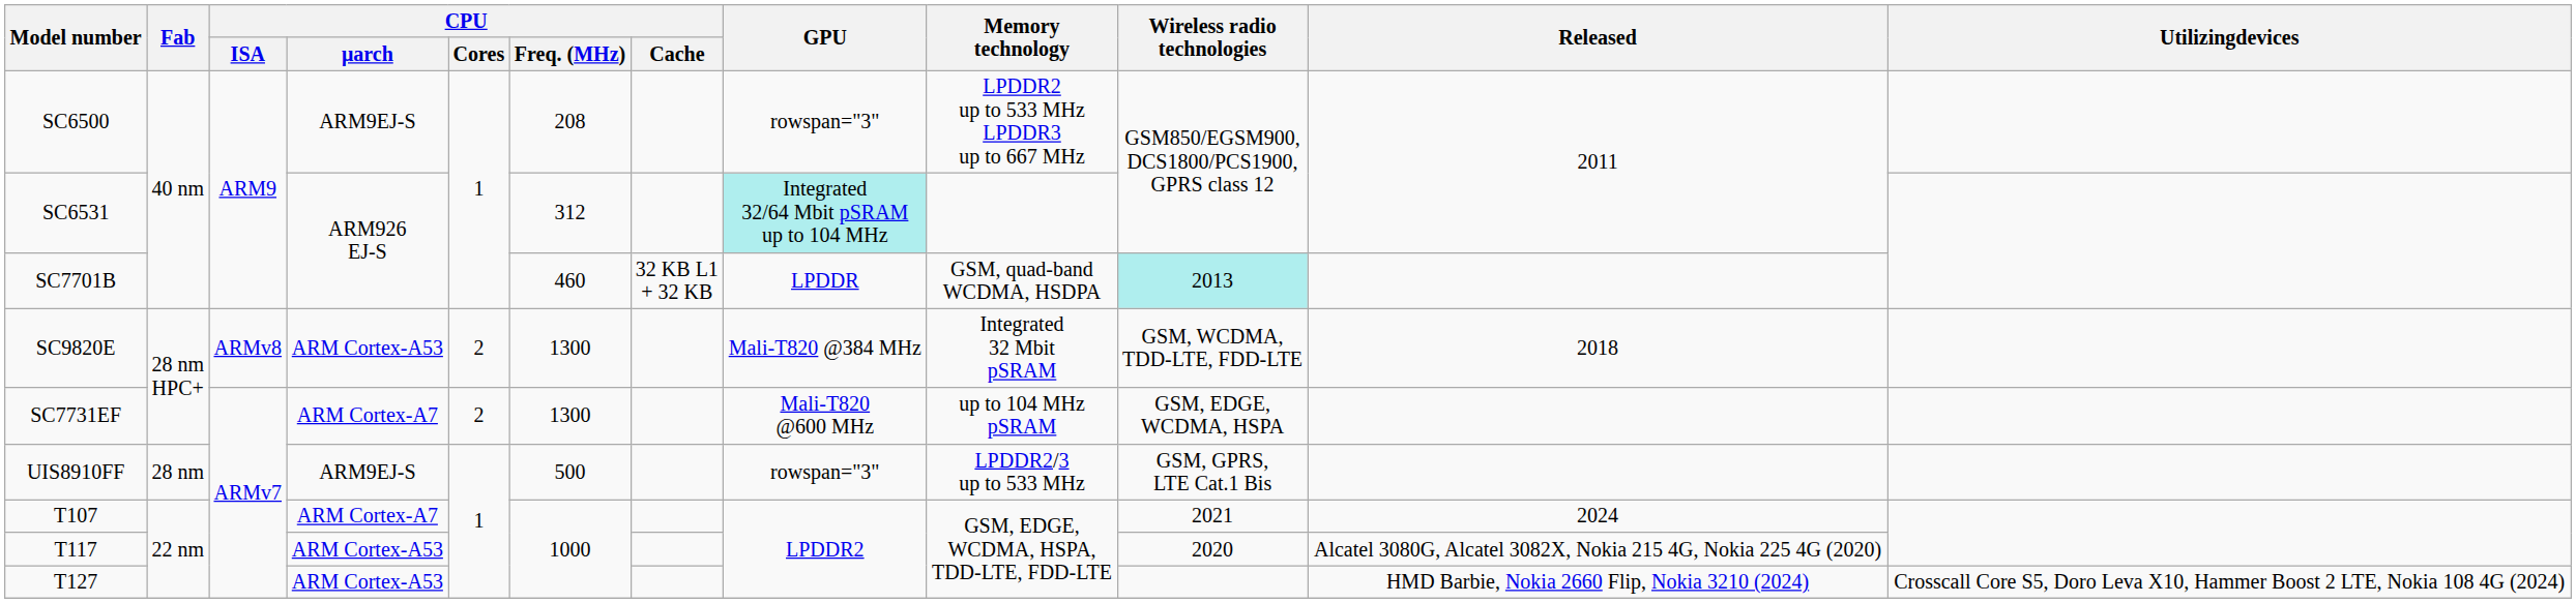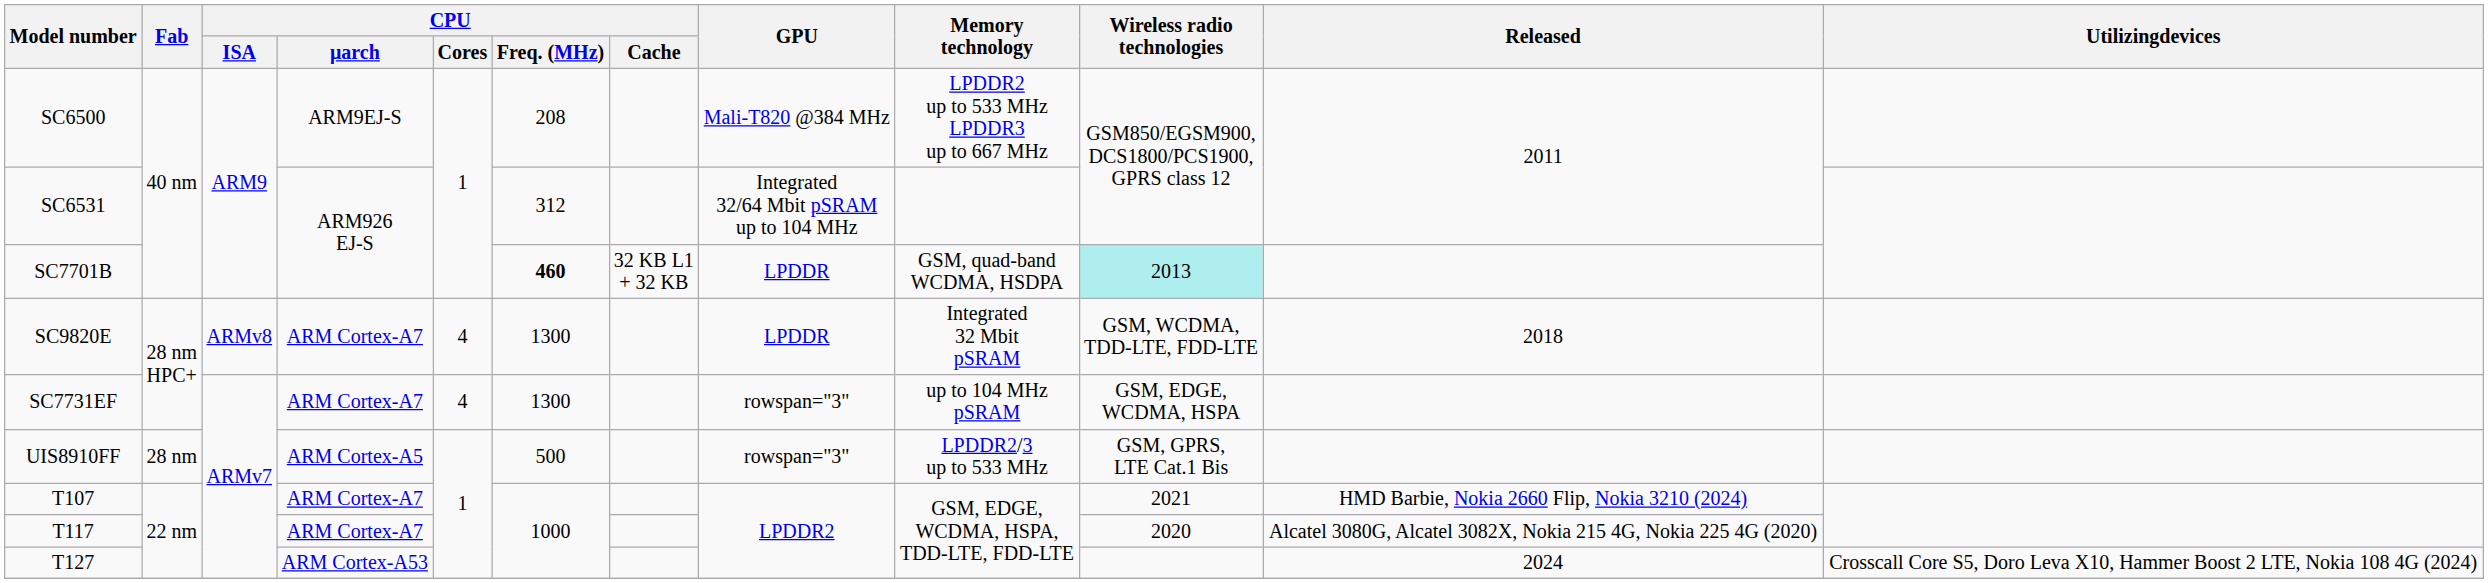SC6500 | GPU: rowspan="3" -> Mali-T820 @384 MHz
SC6531 | GPU: paleturquoise background -> no background
SC7701B | CPU / Freq. (MHz): normal -> bold
SC9820E | CPU / μarch: ARM Cortex-A53 -> ARM Cortex-A7
SC9820E | CPU / Cores: 2 -> 4
SC9820E | GPU: Mali-T820 @384 MHz -> LPDDR
SC7731EF | CPU / Cores: 2 -> 4
SC7731EF | GPU: Mali-T820 @600 MHz -> rowspan="3"
UIS8910FF | CPU / μarch: ARM9EJ-S -> ARM Cortex-A5
T107 | Released: 2024 -> HMD Barbie, Nokia 2660 Flip, Nokia 3210 (2024)
T117 | CPU / μarch: ARM Cortex-A53 -> ARM Cortex-A7
T127 | Released: HMD Barbie, Nokia 2660 Flip, Nokia 3210 (2024) -> 2024
